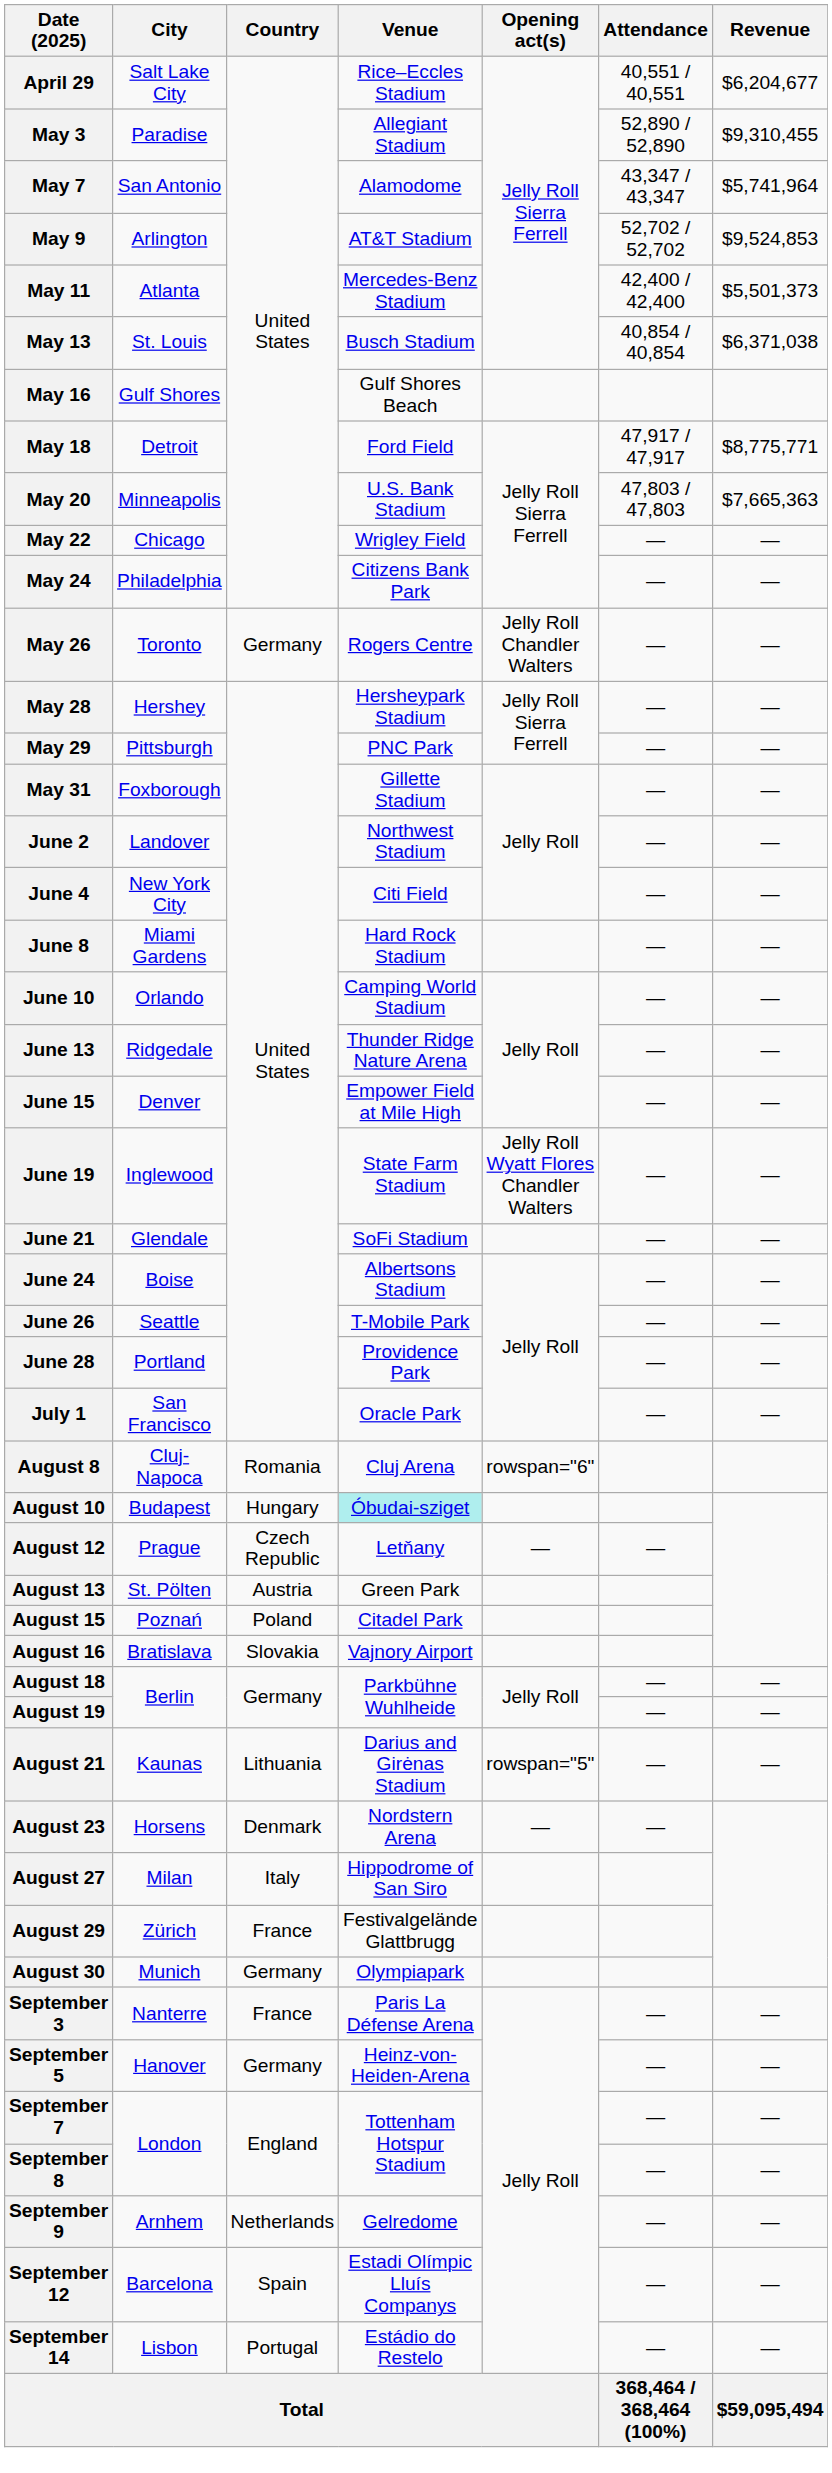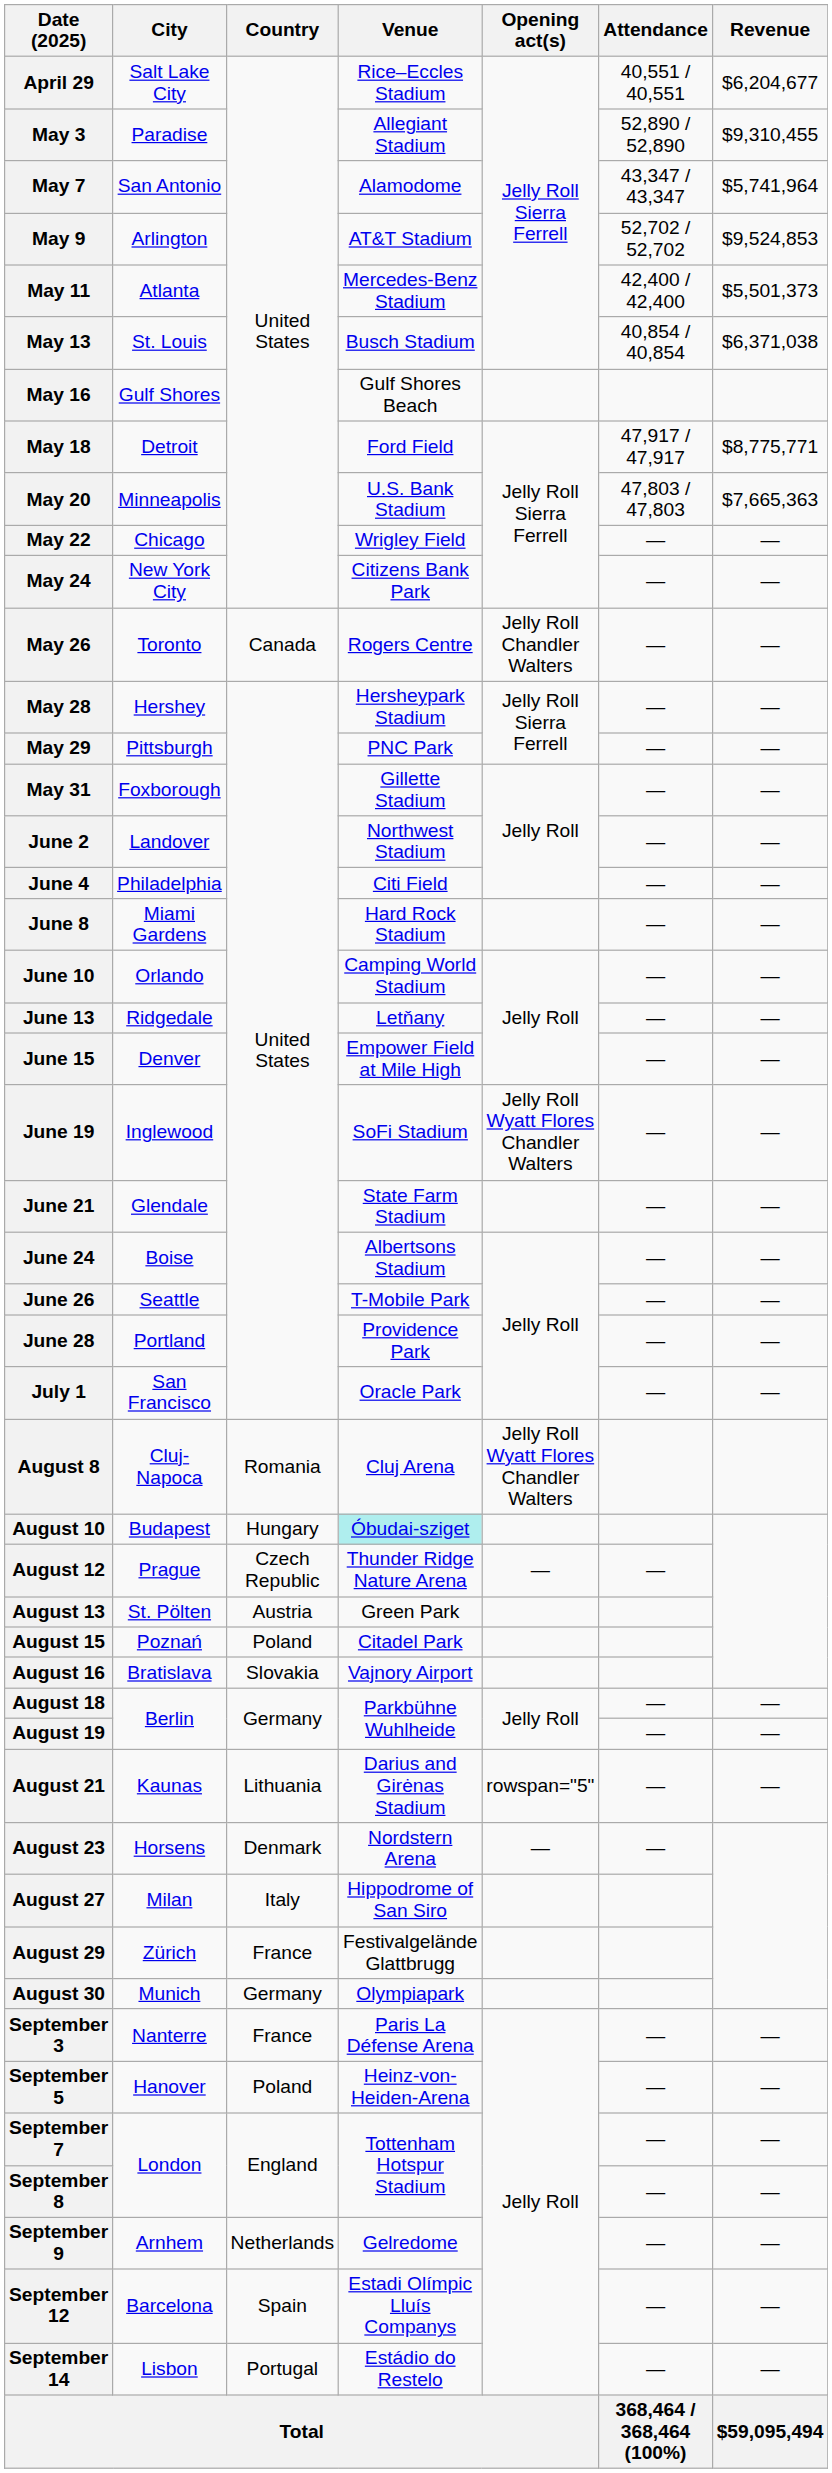May 24 | City: Philadelphia -> New York City
May 26 | Country: Germany -> Canada
June 4 | City: New York City -> Philadelphia
June 13 | Venue: Thunder Ridge Nature Arena -> Letňany
June 19 | Venue: State Farm Stadium -> SoFi Stadium
June 21 | Venue: SoFi Stadium -> State Farm Stadium
August 8 | Opening act(s): rowspan="6" -> Jelly Roll Wyatt Flores Chandler Walters
August 12 | Venue: Letňany -> Thunder Ridge Nature Arena
September 5 | Country: Germany -> Poland
